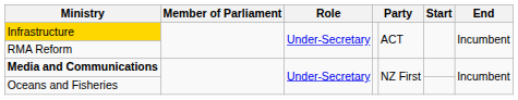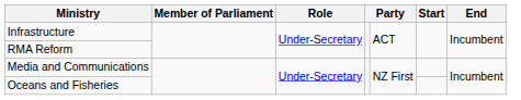Infrastructure | Ministry: gold background -> no background
Media and Communications | Ministry: bold -> normal
